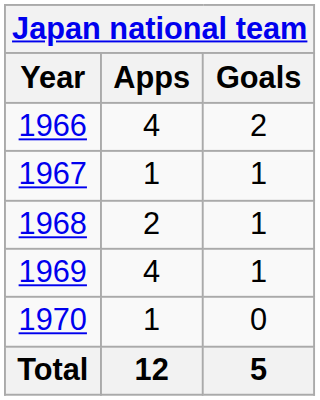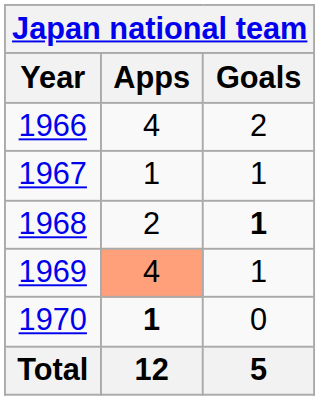1968 | Goals: normal -> bold
1969 | Apps: no background -> lightsalmon background
1970 | Apps: normal -> bold
